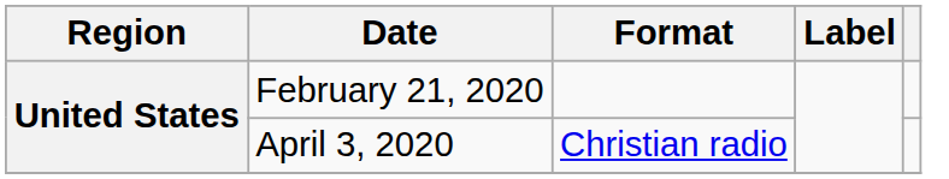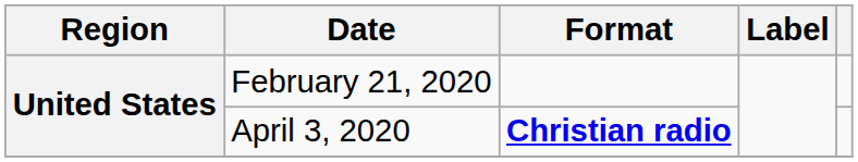April 3, 2020 | Format: normal -> bold
